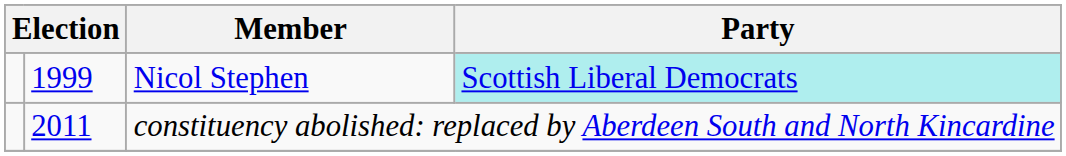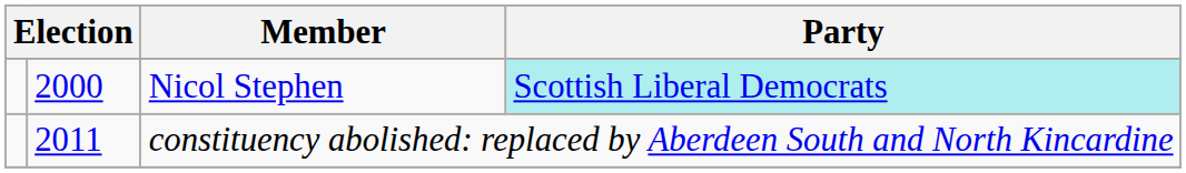Nicol Stephen | column 2: 1999 -> 2000
